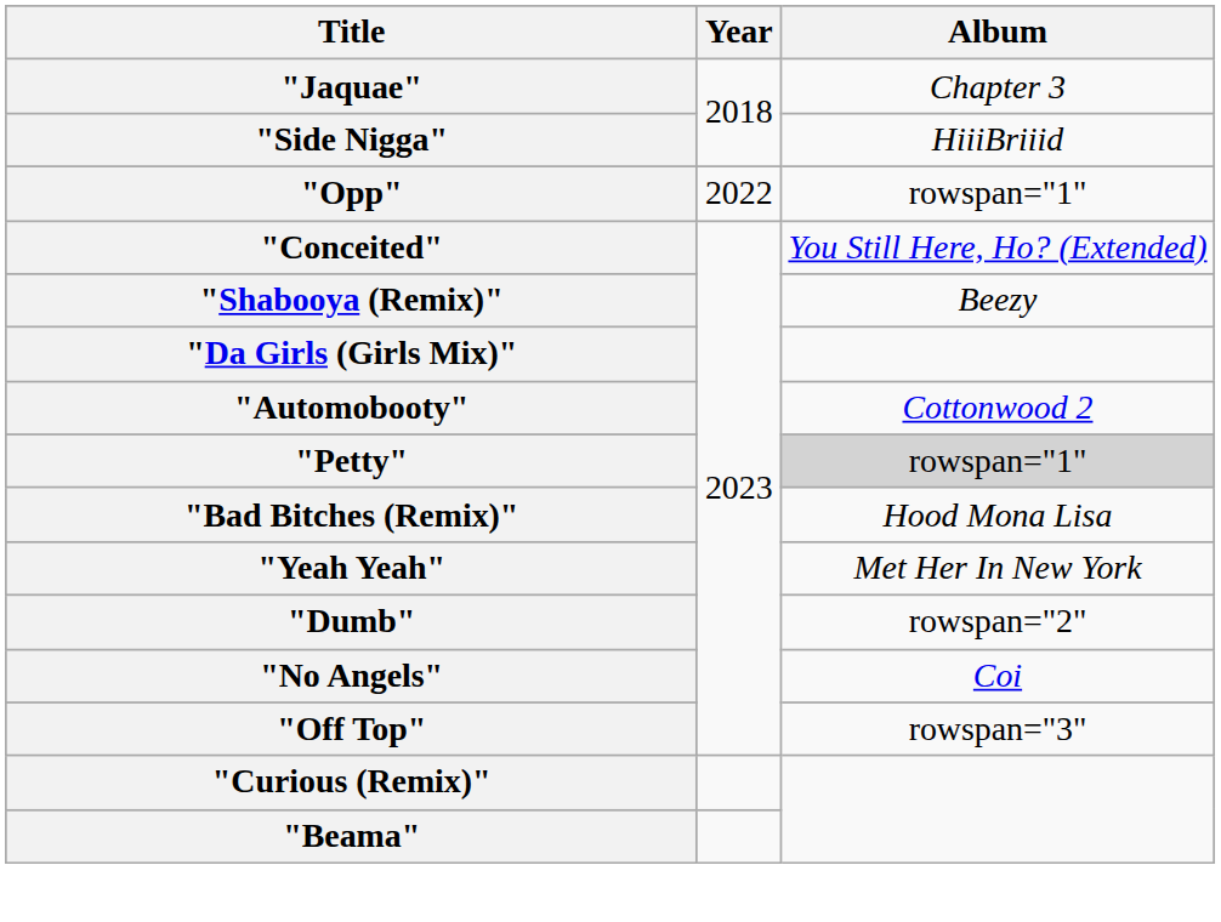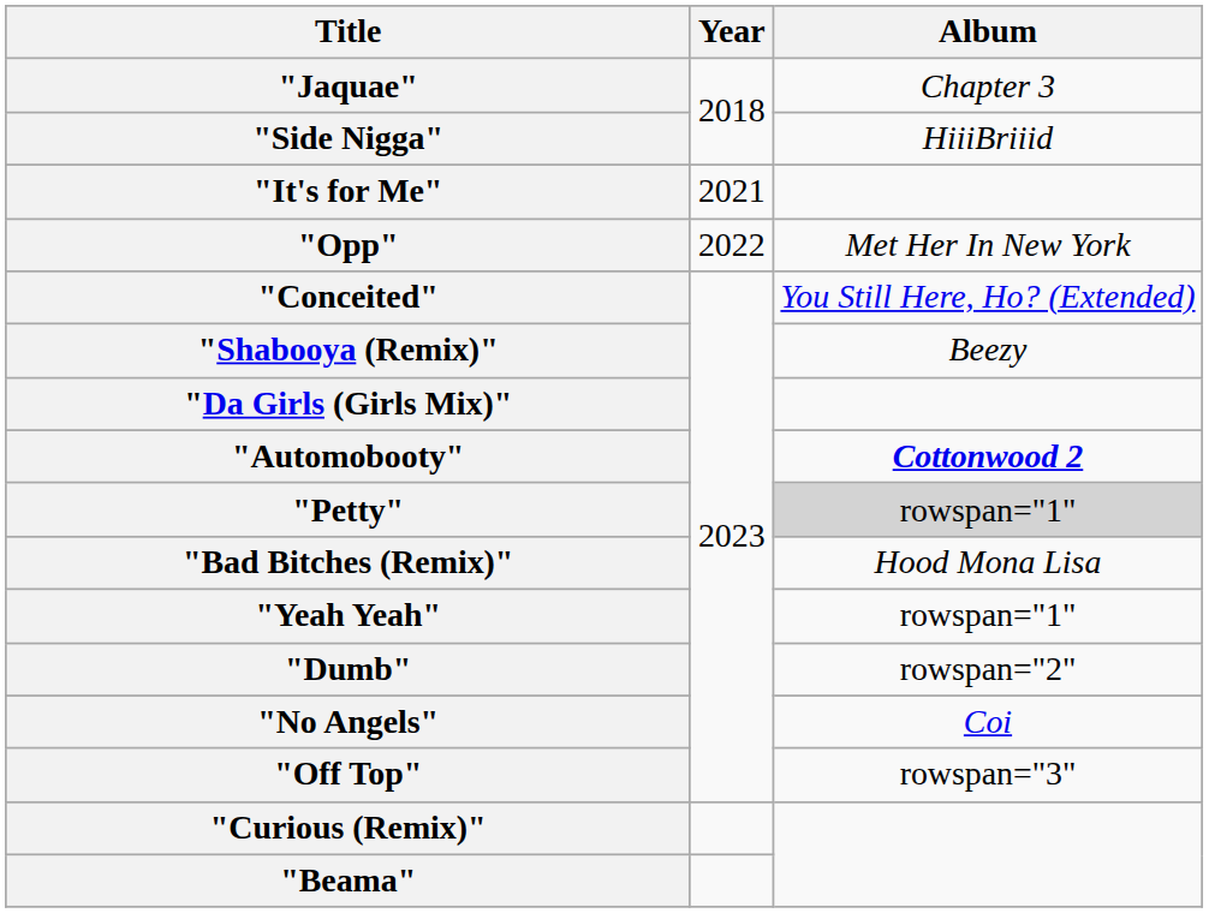+ row: "It's for Me" | 2021
"Opp" | Album: rowspan="1" -> Met Her In New York
"Automobooty" | Album: normal -> bold
"Yeah Yeah" | Album: Met Her In New York -> rowspan="1"
